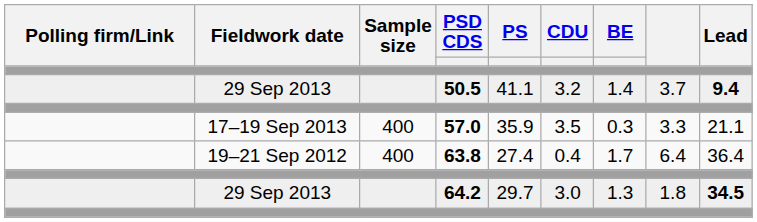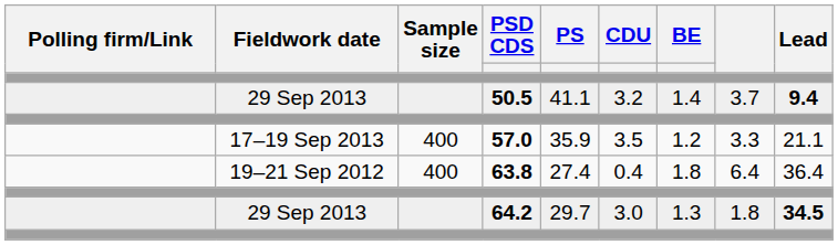57.0 | BE: 0.3 -> 1.2
63.8 | BE: 1.7 -> 1.8
